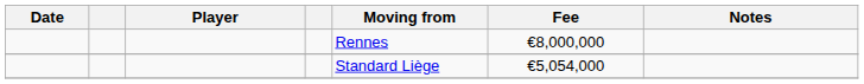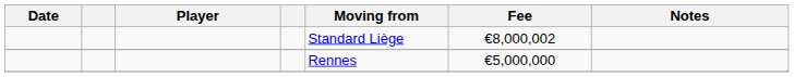row 2 | Moving from: Rennes -> Standard Liège
row 2 | Fee: €8,000,000 -> €8,000,002
row 3 | Moving from: Standard Liège -> Rennes
row 3 | Fee: €5,054,000 -> €5,000,000
